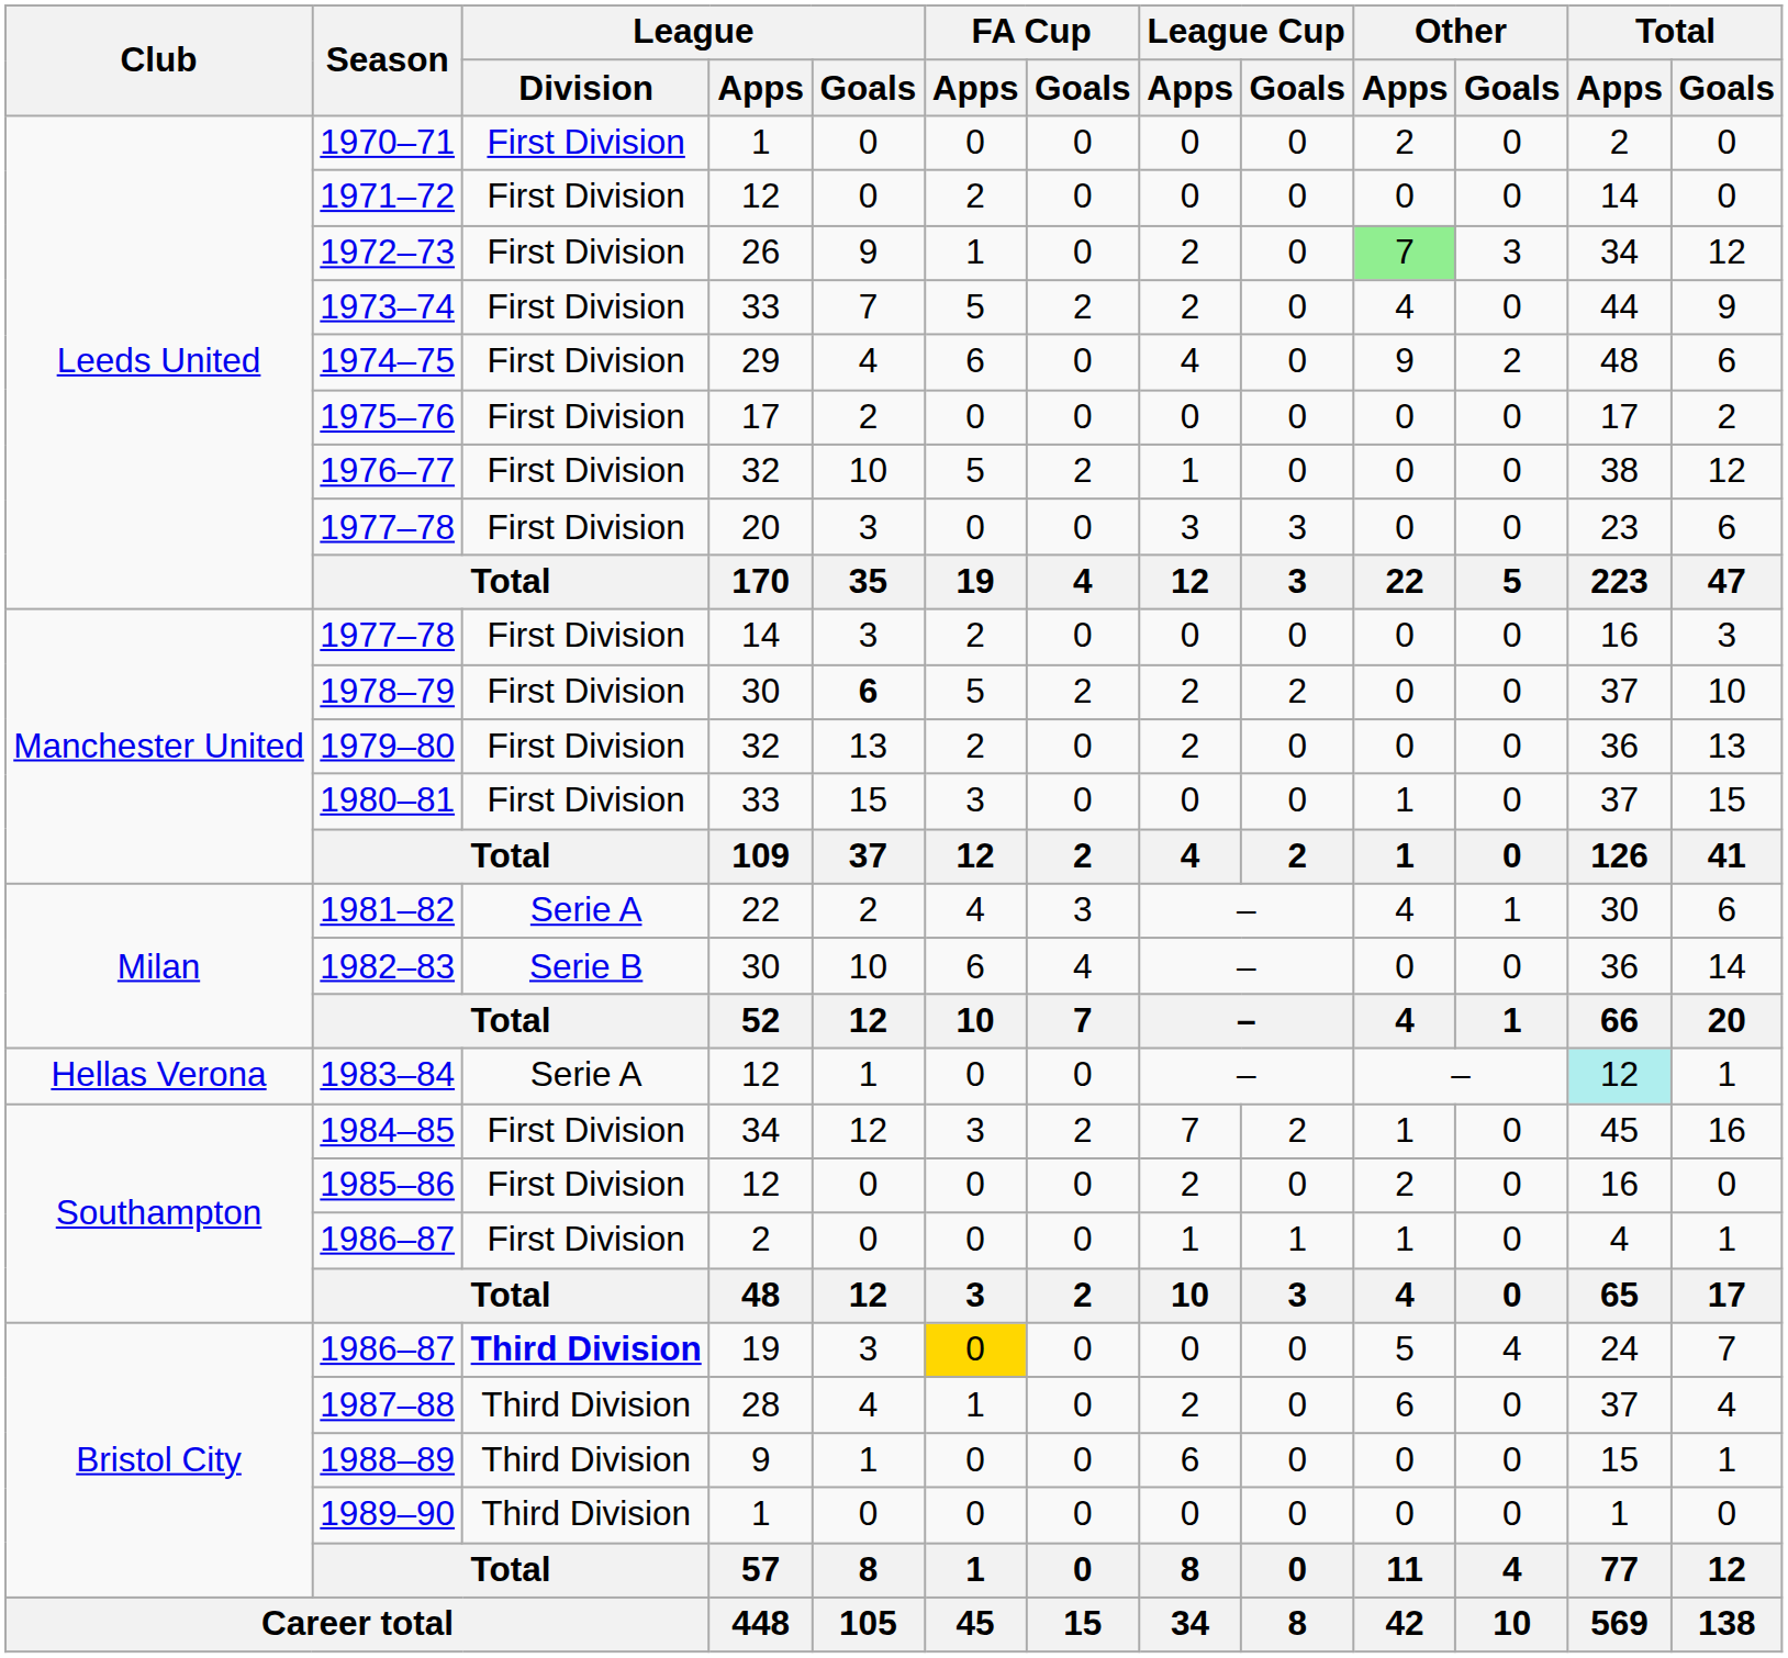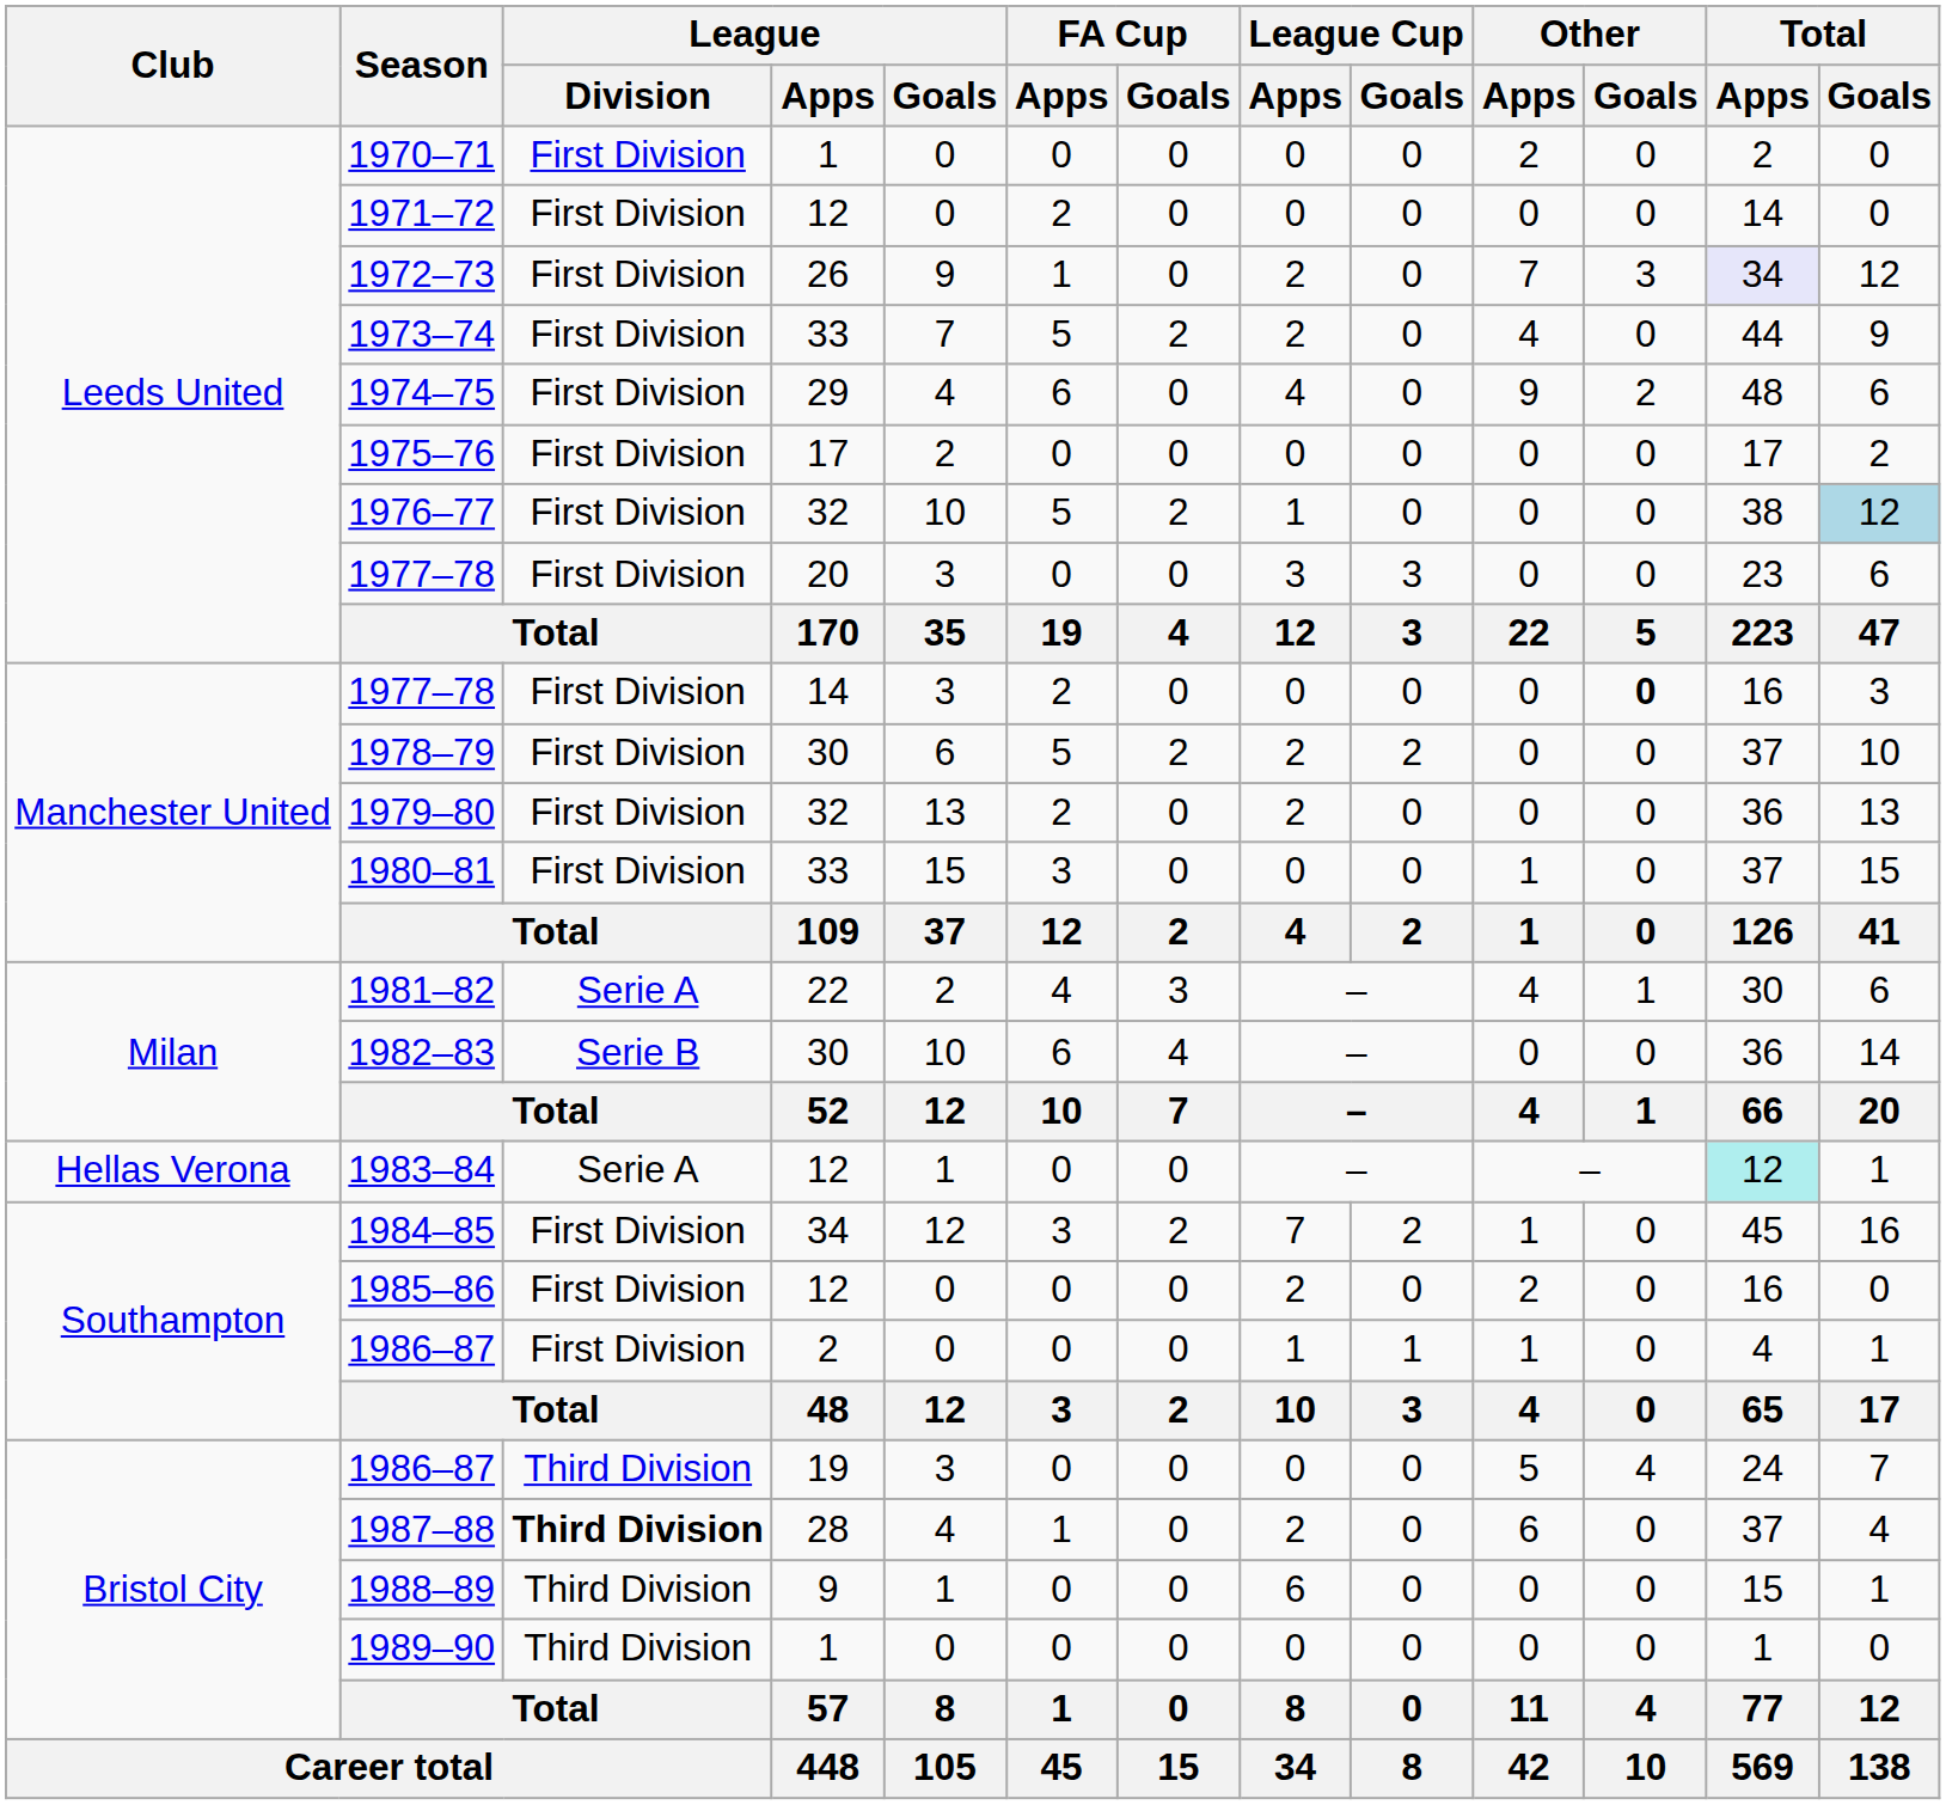1972–73 | Other / Apps: lightgreen background -> no background
1972–73 | Total / Apps: no background -> lavender background
1976–77 | Total / Goals: no background -> lightblue background
1977–78 / 14 | Other / Goals: normal -> bold
1978–79 | League / Goals: bold -> normal
1986–87 / 19 | League / Division: bold -> normal
1986–87 / 19 | FA Cup / Apps: gold background -> no background
1987–88 | League / Division: normal -> bold
